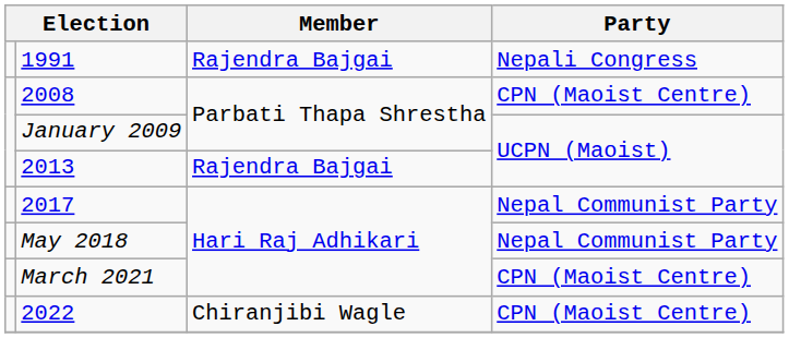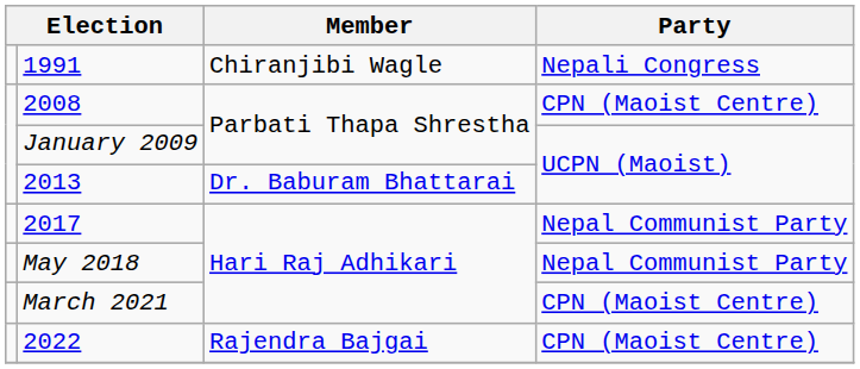1991 | Member: Rajendra Bajgai -> Chiranjibi Wagle
2013 | Member: Rajendra Bajgai -> Dr. Baburam Bhattarai
2022 | Member: Chiranjibi Wagle -> Rajendra Bajgai
